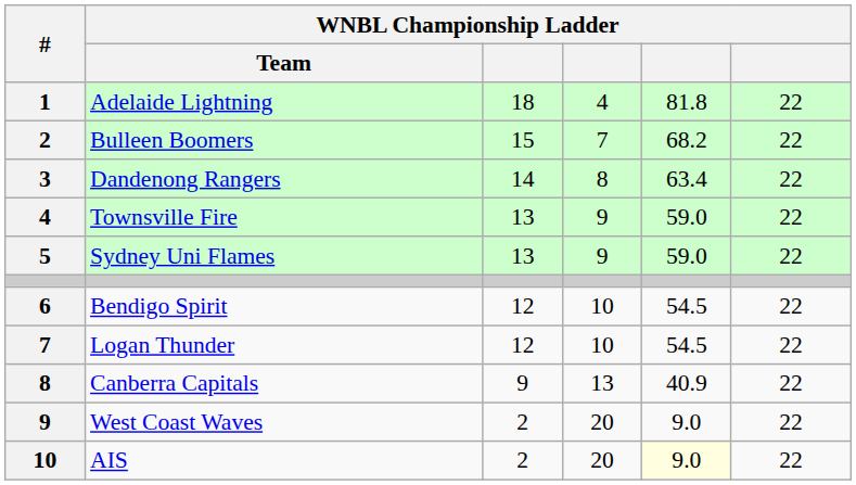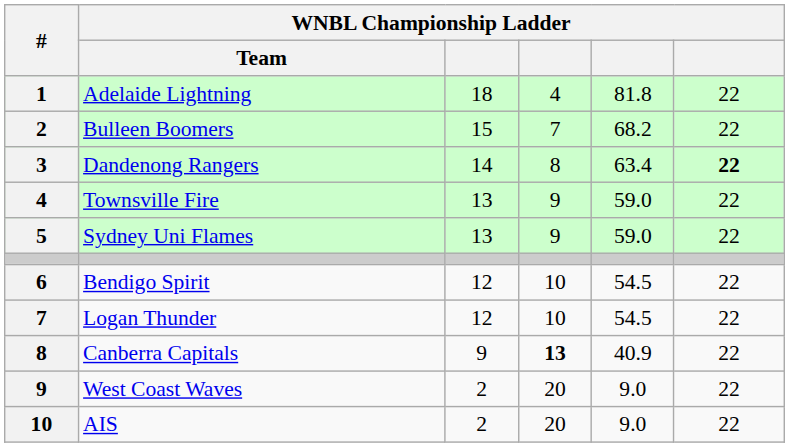Dandenong Rangers | column 6: normal -> bold
Canberra Capitals | column 4: normal -> bold
AIS | column 5: lightyellow background -> no background
